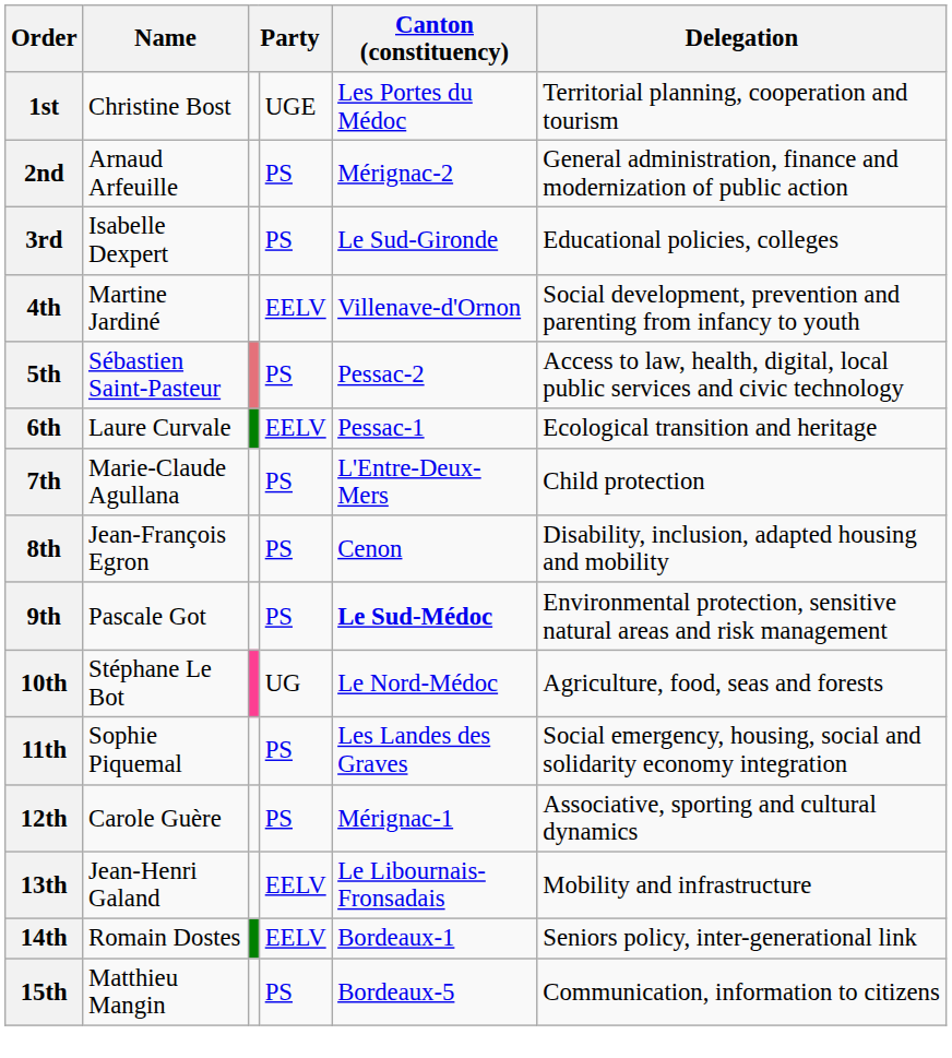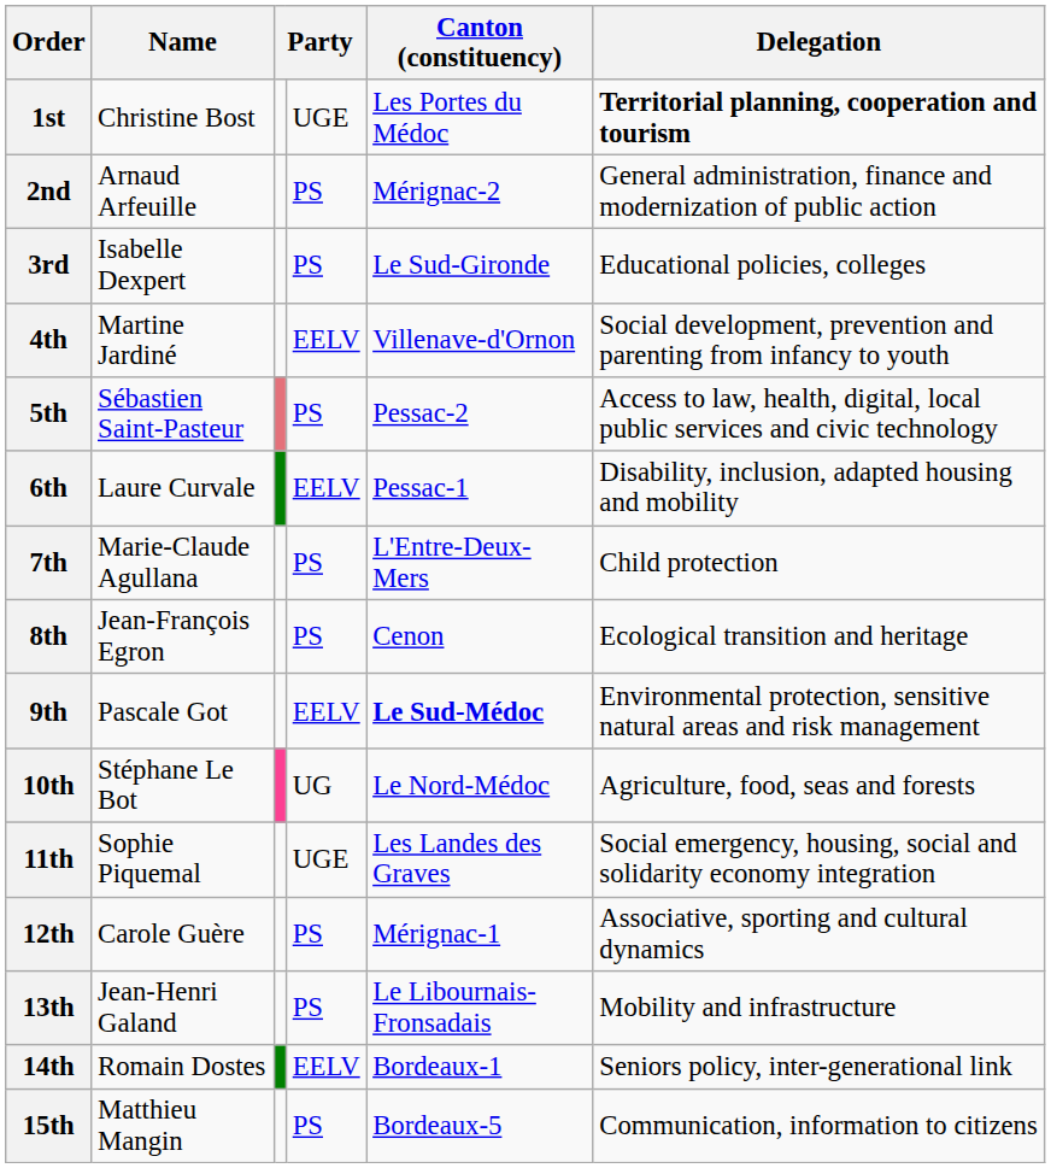1st | Delegation: normal -> bold
6th | Delegation: Ecological transition and heritage -> Disability, inclusion, adapted housing and mobility
8th | Delegation: Disability, inclusion, adapted housing and mobility -> Ecological transition and heritage
9th | column 4: PS -> EELV
11th | column 4: PS -> UGE
13th | column 4: EELV -> PS
